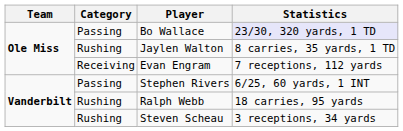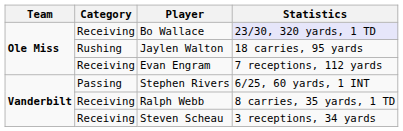Bo Wallace | Category: Passing -> Receiving
Jaylen Walton | Statistics: 8 carries, 35 yards, 1 TD -> 18 carries, 95 yards
Ralph Webb | Category: Rushing -> Receiving
Ralph Webb | Statistics: 18 carries, 95 yards -> 8 carries, 35 yards, 1 TD
Steven Scheau | Category: Rushing -> Receiving
